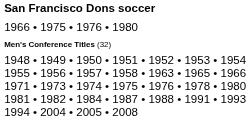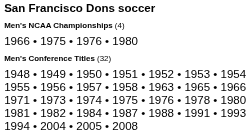+ row: Men's NCAA Championships (4)
